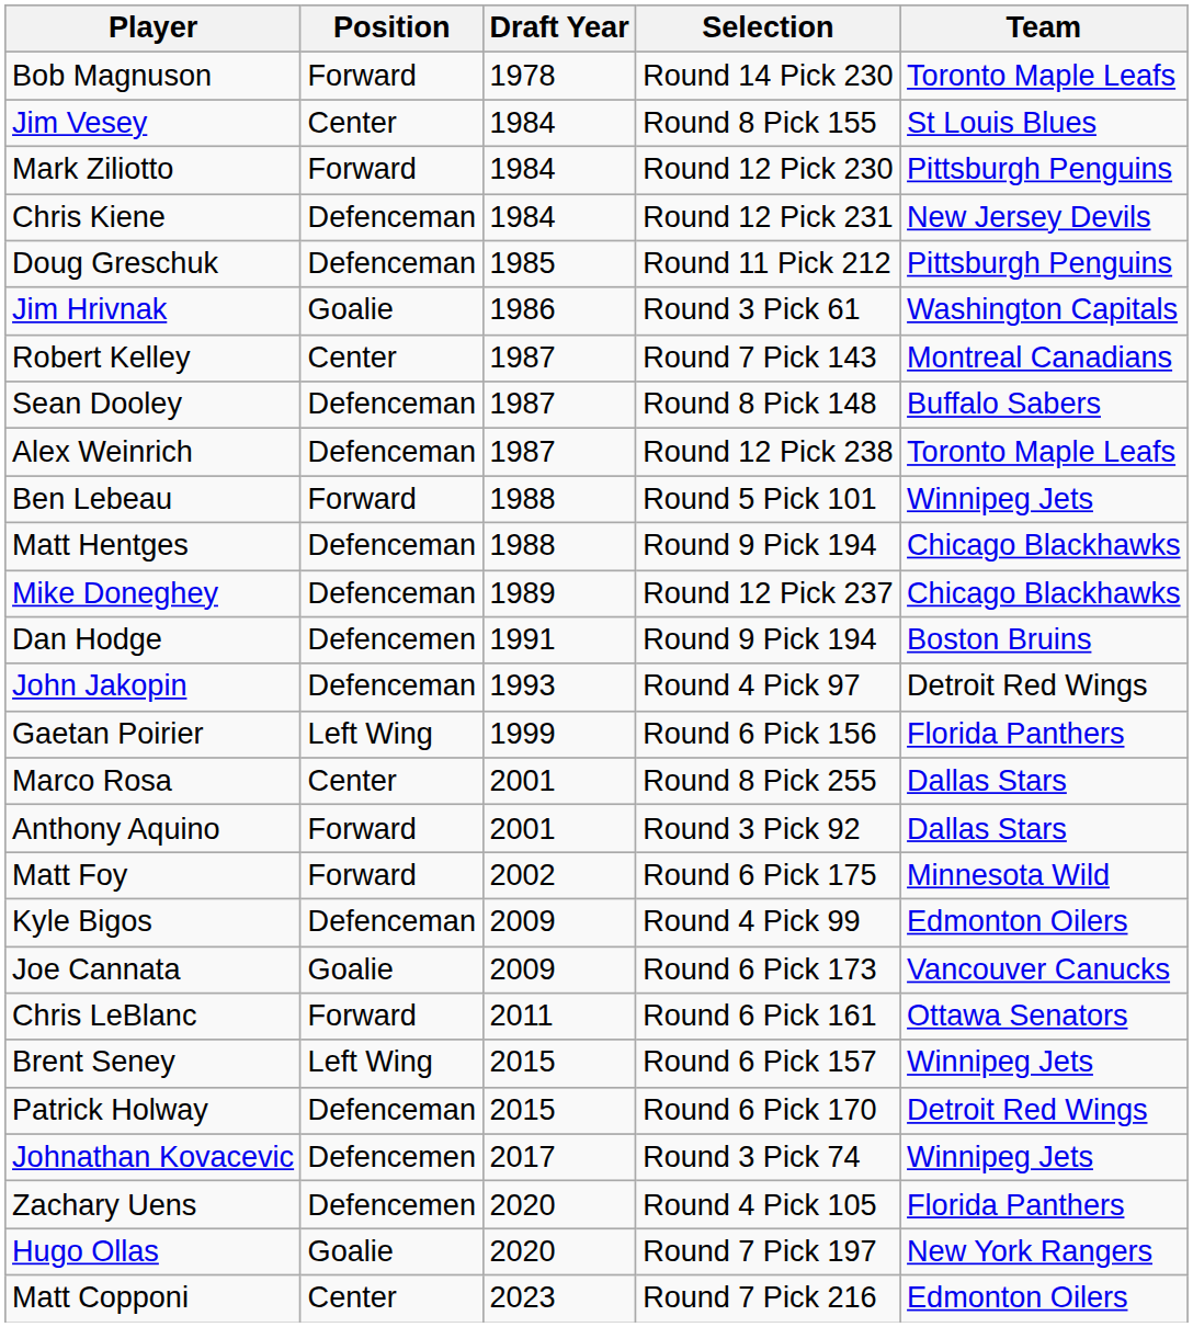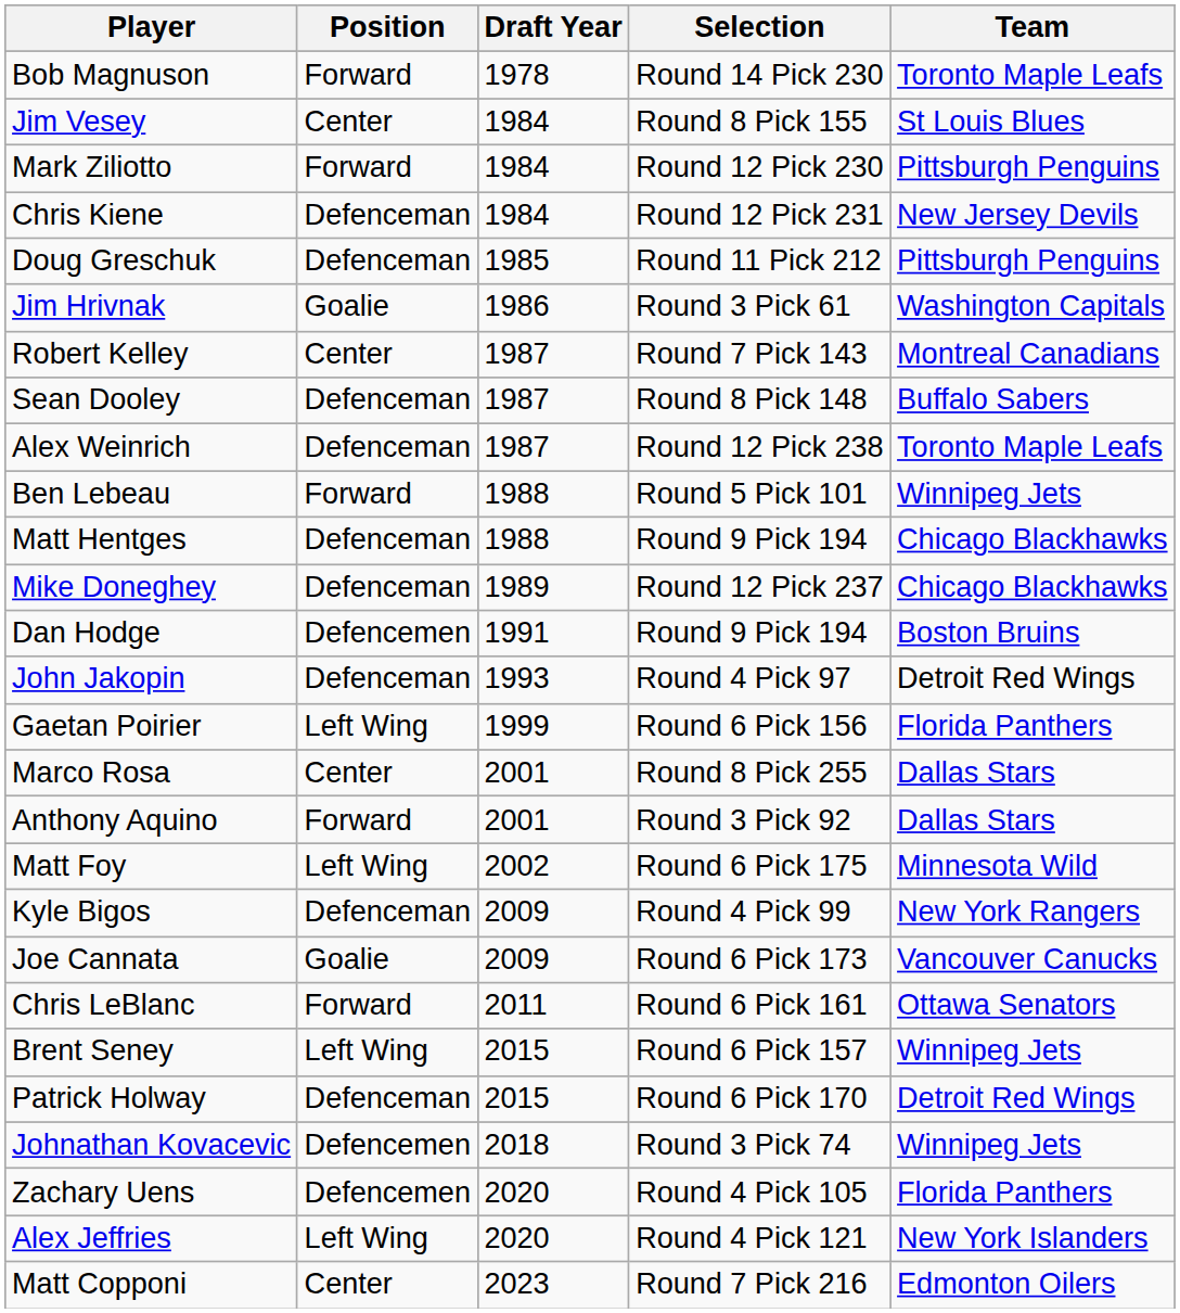Matt Foy | Position: Forward -> Left Wing
Kyle Bigos | Team: Edmonton Oilers -> New York Rangers
Johnathan Kovacevic | Draft Year: 2017 -> 2018
+ row: Alex Jeffries | Left Wing | 2020 | Round 4 Pick 121 | New York Islanders
- row: Hugo Ollas | Goalie | 2020 | Round 7 Pick 197 | New York Rangers
